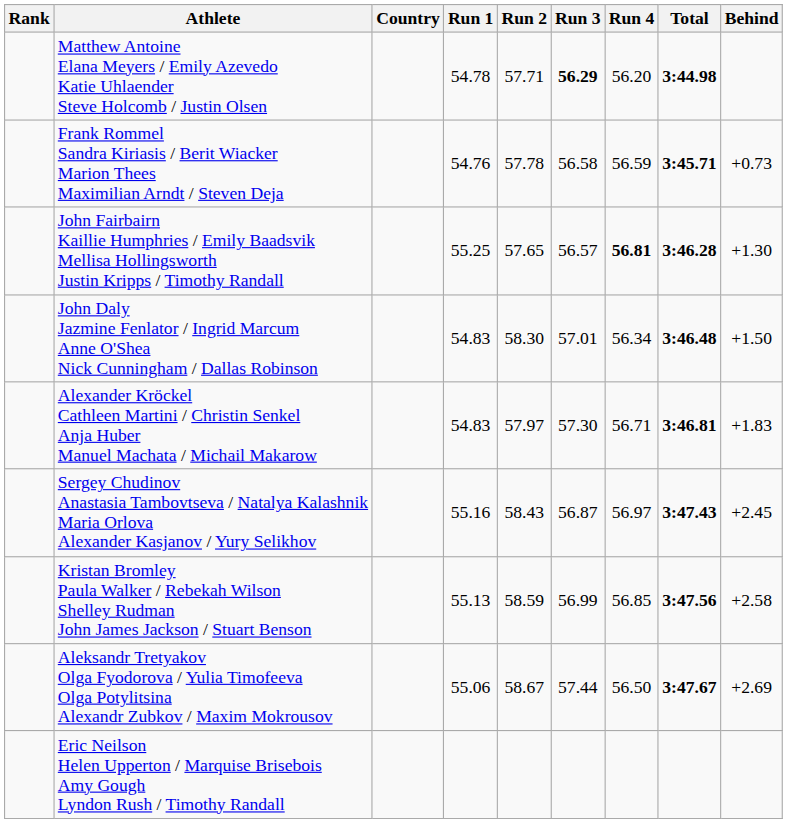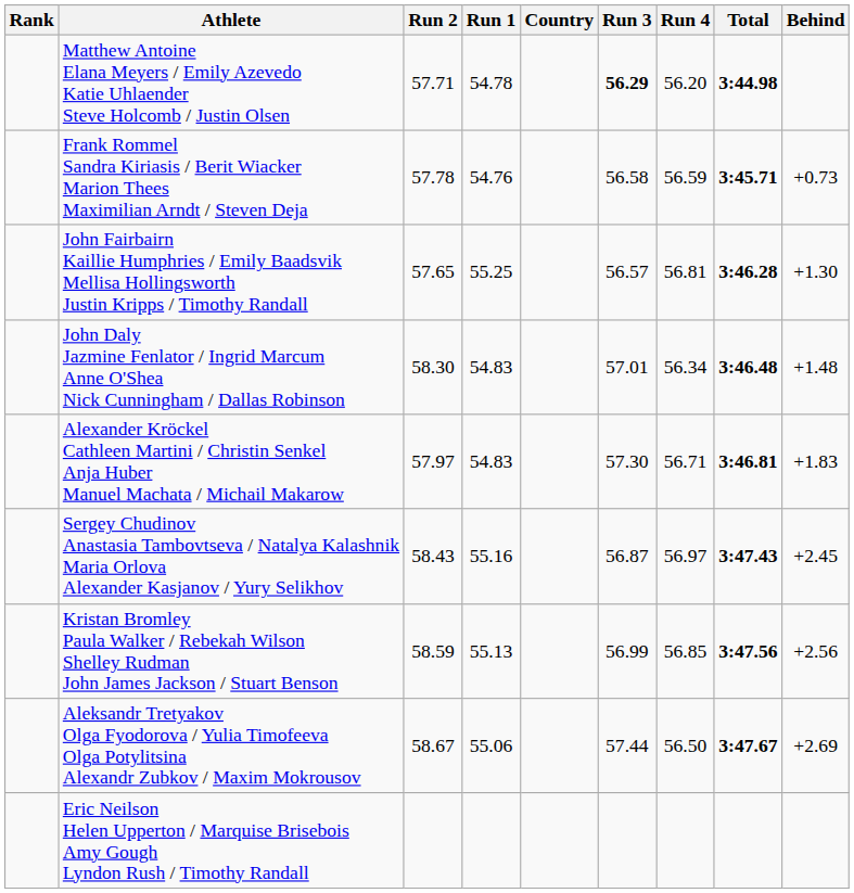columns swapped: Country <-> Run 2
row 4 | Run 4: bold -> normal
row 5 | Behind: +1.50 -> +1.48
row 8 | Behind: +2.58 -> +2.56
